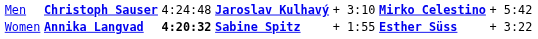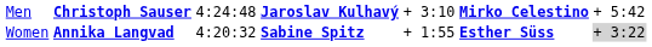Women | column 3: bold -> normal
Women | column 7: no background -> lightgrey background
